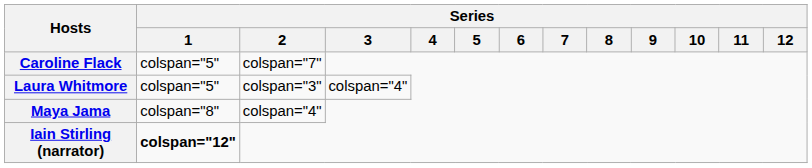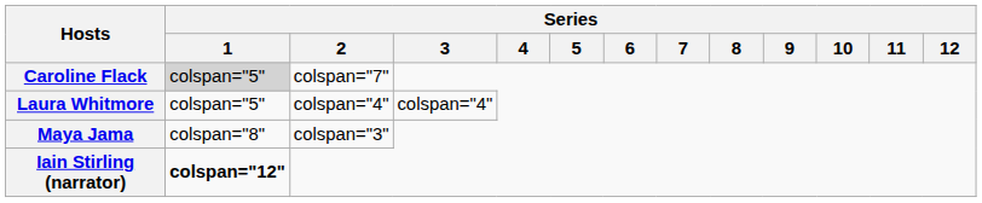Caroline Flack | Series / 1: no background -> lightgrey background
Laura Whitmore | Series / 2: colspan="3" -> colspan="4"
Maya Jama | Series / 2: colspan="4" -> colspan="3"
